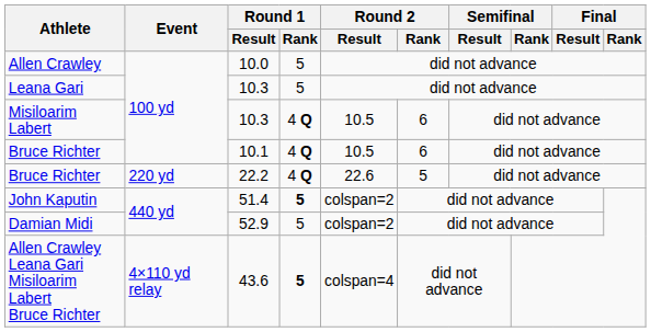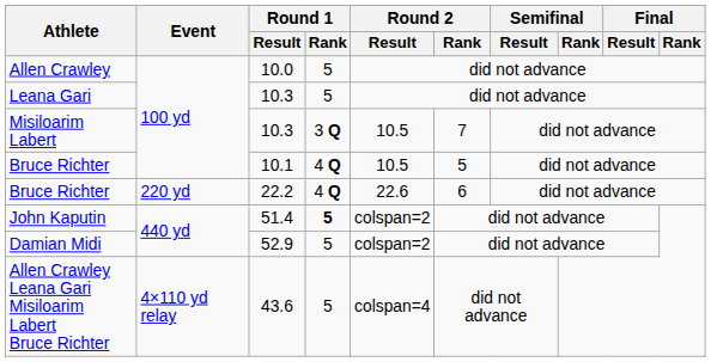Misiloarim Labert | Round 1 / Rank: 4 Q -> 3 Q
Misiloarim Labert | Round 2 / Rank: 6 -> 7
Bruce Richter / 10.1 | Round 2 / Rank: 6 -> 5
Bruce Richter / 22.2 | Round 2 / Rank: 5 -> 6
Allen Crawley Leana Gari Misiloarim Labert Bruce Richter | Round 1 / Rank: bold -> normal
